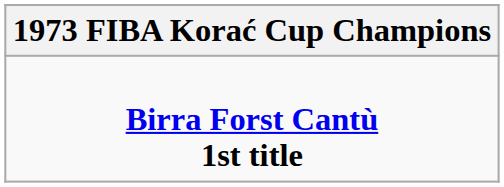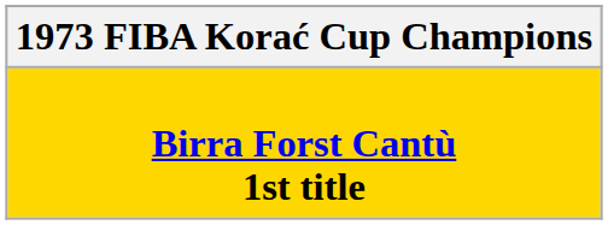row 2 | column 1: no background -> gold background
